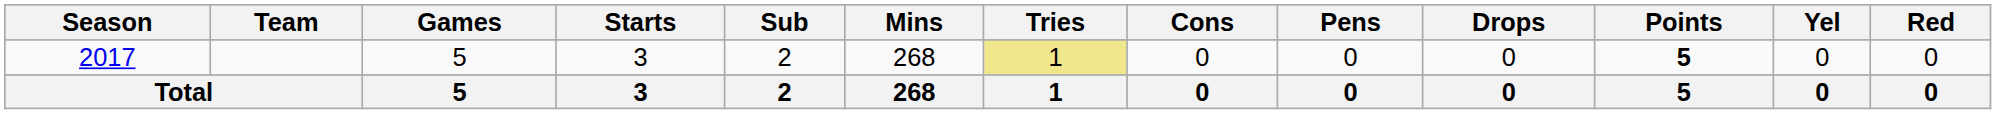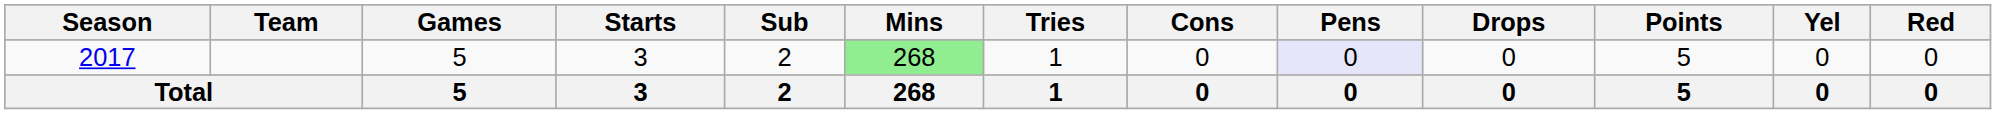2017 | Mins: no background -> lightgreen background
2017 | Tries: khaki background -> no background
2017 | Pens: no background -> lavender background
2017 | Points: bold -> normal
